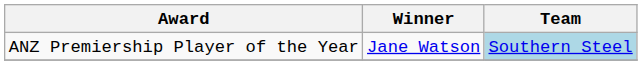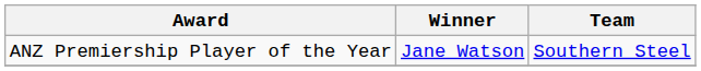ANZ Premiership Player of the Year | Team: lightblue background -> no background
